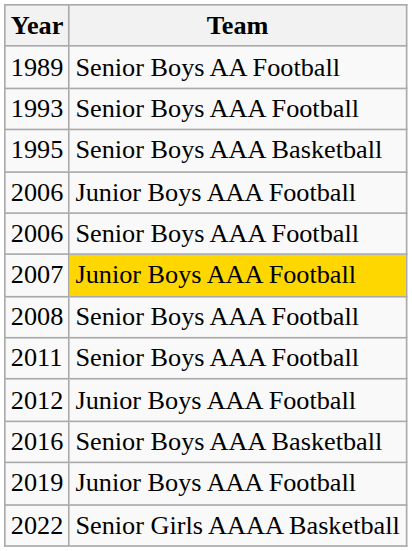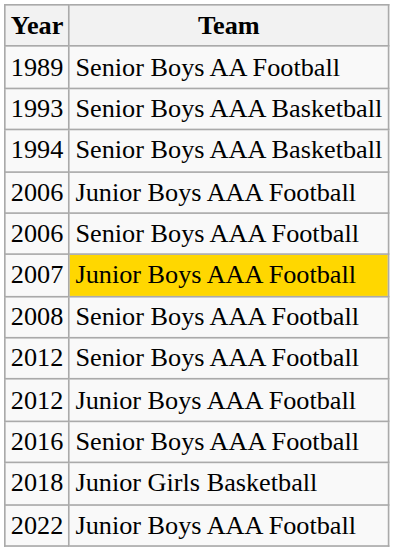row 3 | Team: Senior Boys AAA Football -> Senior Boys AAA Basketball
row 4 | Year: 1995 -> 1994
row 9 | Year: 2011 -> 2012
row 11 | Team: Senior Boys AAA Basketball -> Senior Boys AAA Football
row 12 | Year: 2019 -> 2018
row 12 | Team: Junior Boys AAA Football -> Junior Girls Basketball
row 13 | Team: Senior Girls AAAA Basketball -> Junior Boys AAA Football
